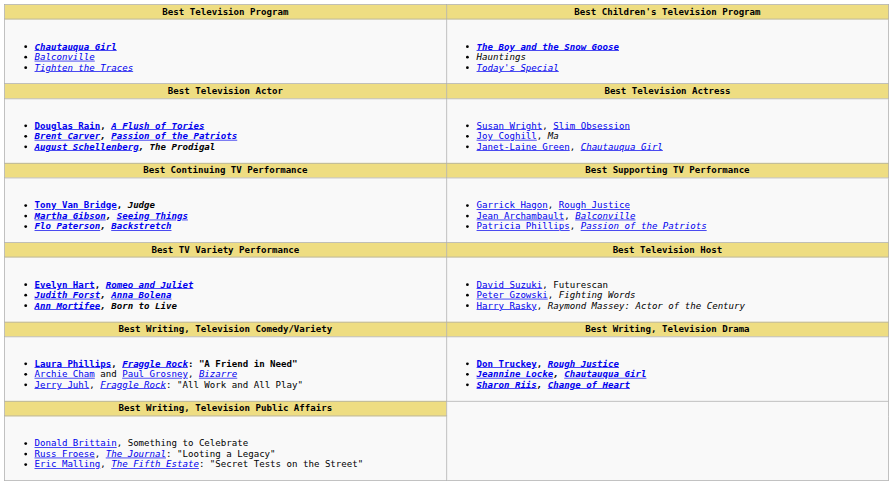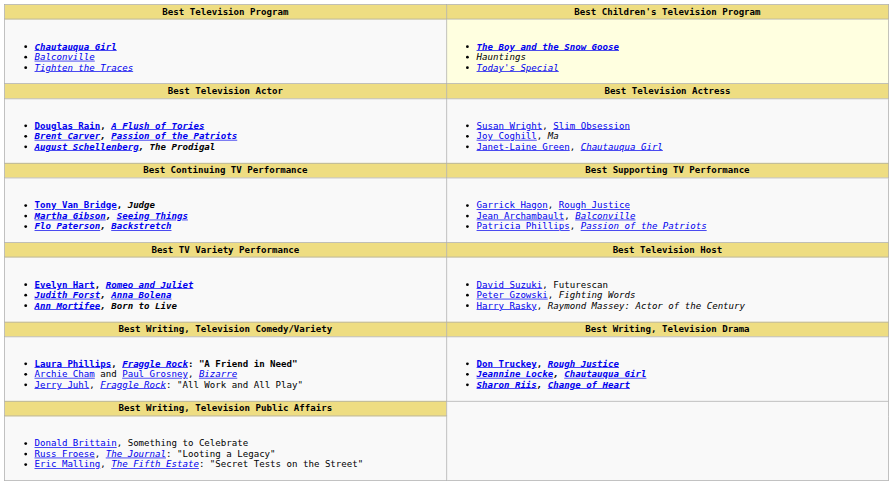Chautauqua Girl Balconville Tighten the Traces | Best Children's Television Program: no background -> lightyellow background
